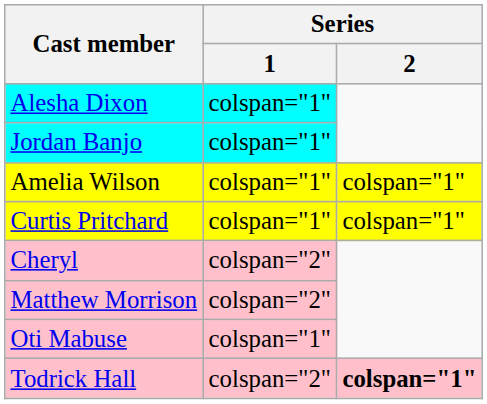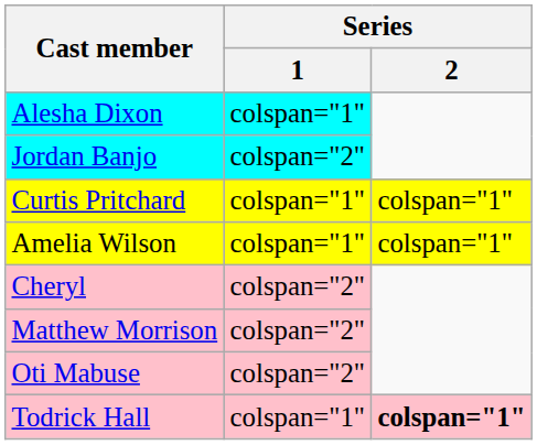Jordan Banjo | Series / 1: colspan="1" -> colspan="2"
rows swapped: Amelia Wilson <-> Curtis Pritchard
Oti Mabuse | Series / 1: colspan="1" -> colspan="2"
Todrick Hall | Series / 1: colspan="2" -> colspan="1"
